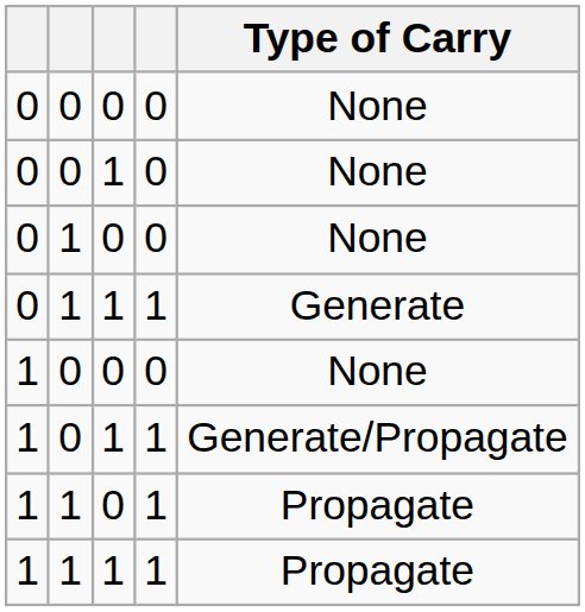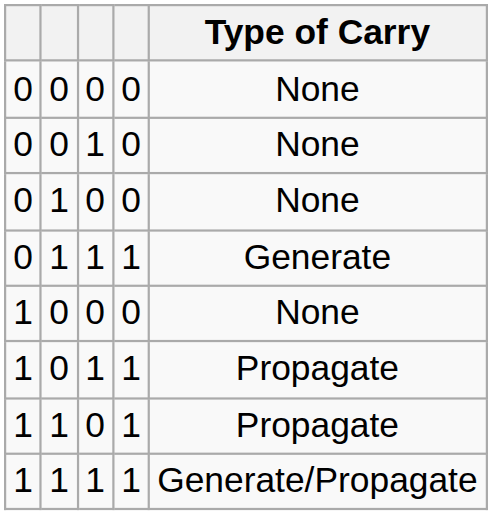row 7 | Type of Carry: Generate/Propagate -> Propagate
row 9 | Type of Carry: Propagate -> Generate/Propagate
